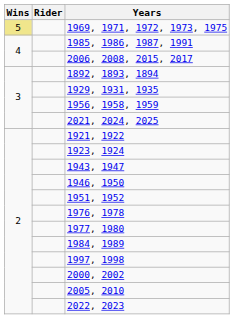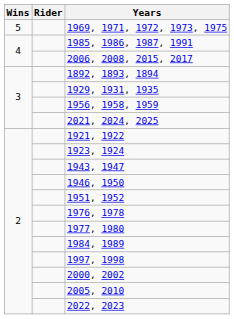1969, 1971, 1972, 1973, 1975 | Wins: khaki background -> no background
